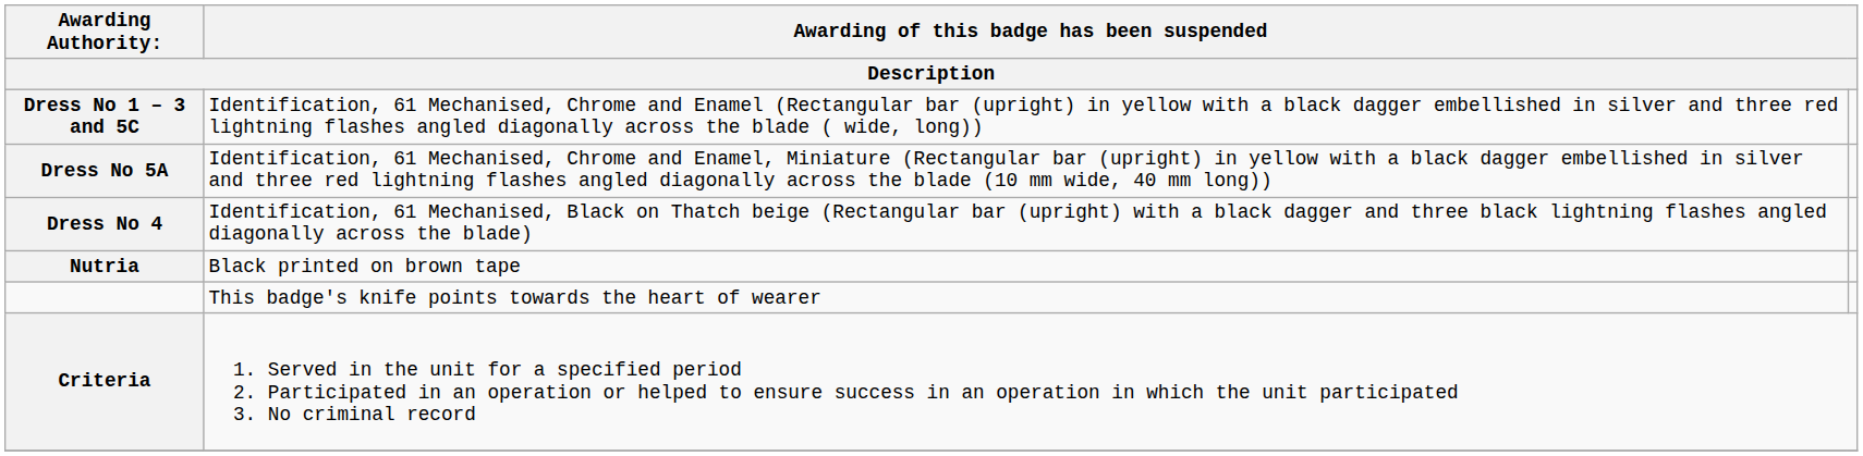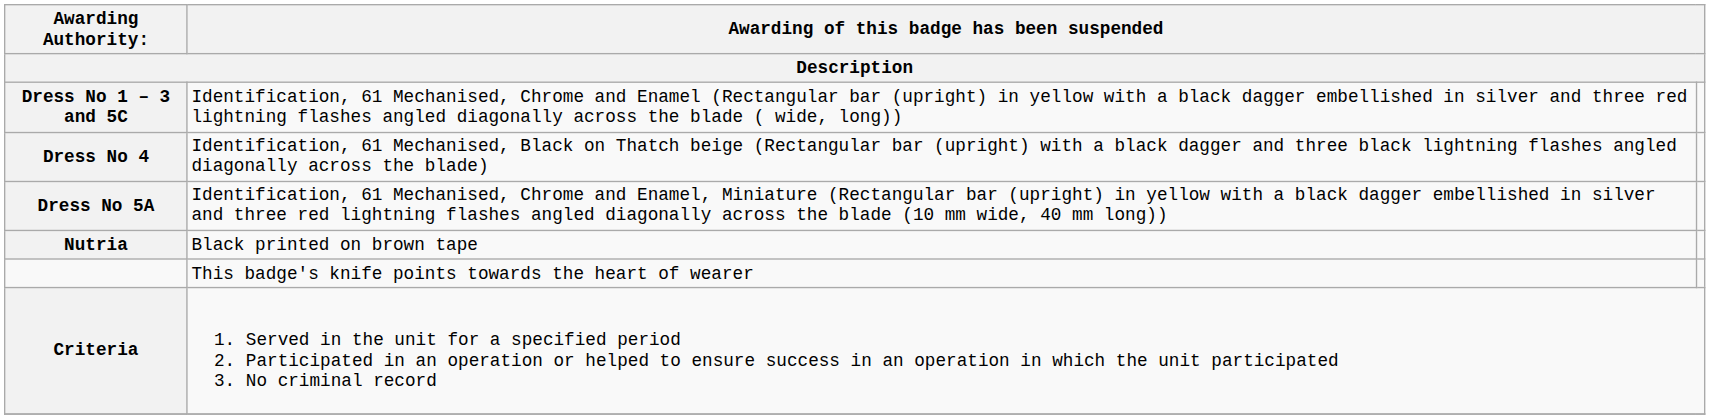rows swapped: Dress No 5A <-> Dress No 4
